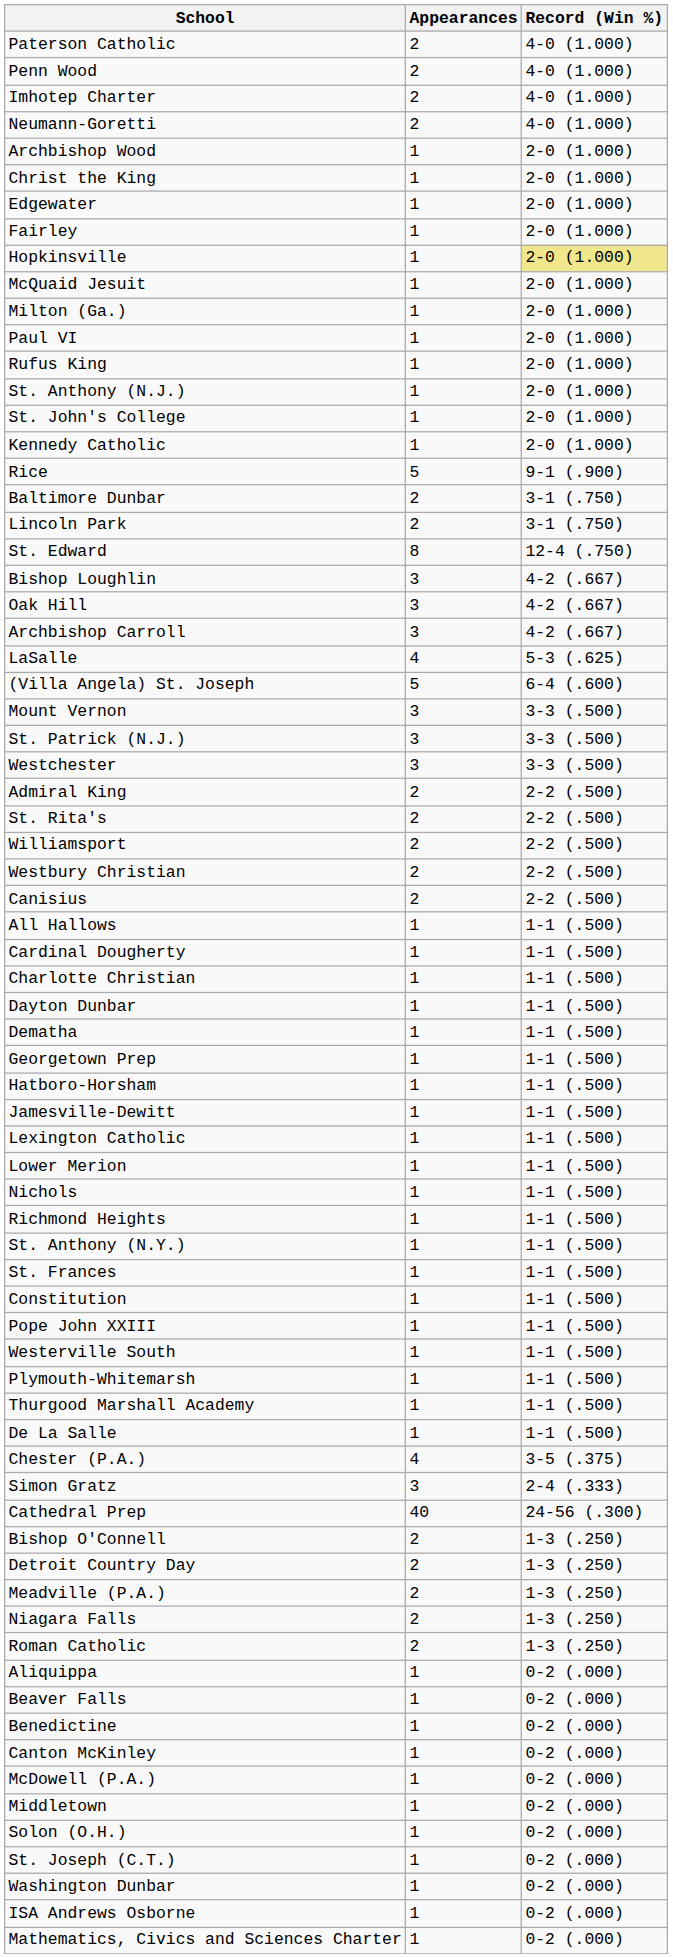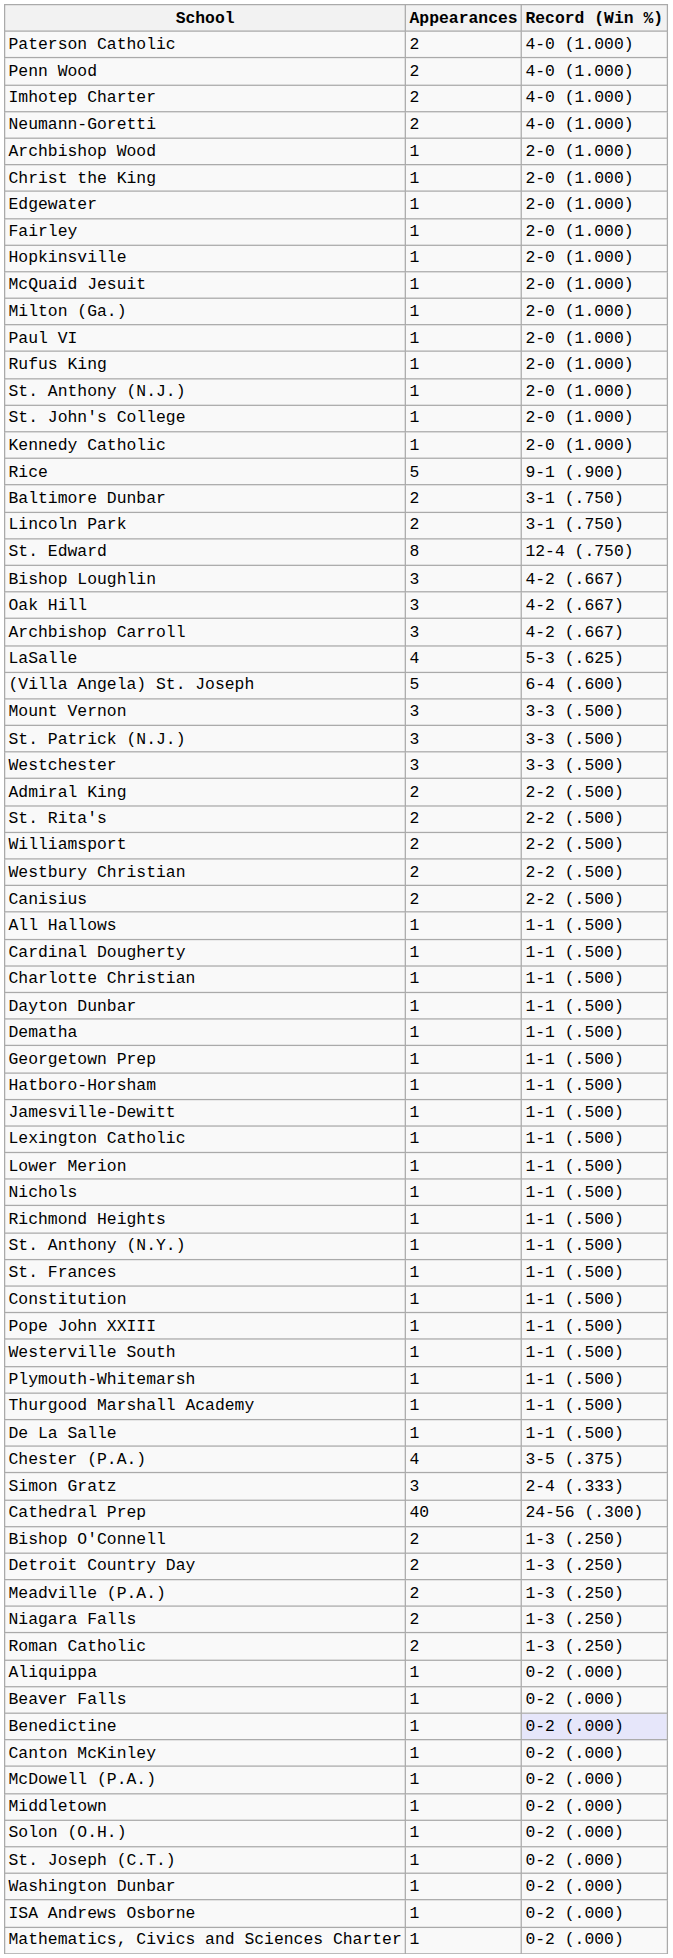Hopkinsville | Record (Win %): khaki background -> no background
Benedictine | Record (Win %): no background -> lavender background
